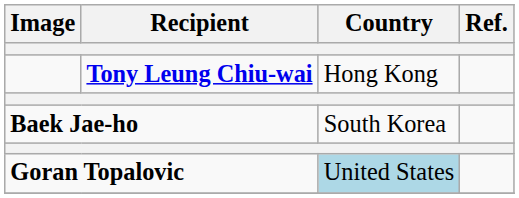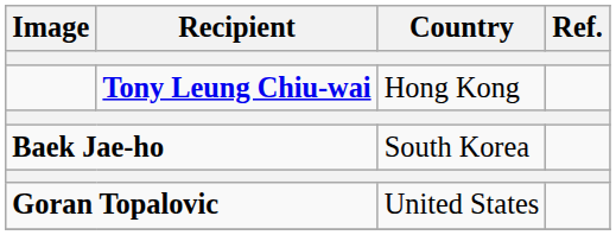Goran Topalovic | Country: lightblue background -> no background
